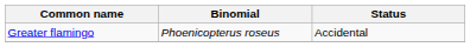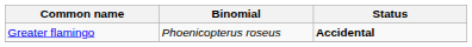Greater flamingo | Status: normal -> bold
